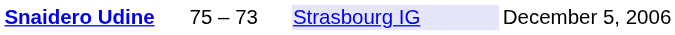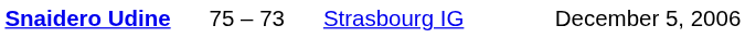Snaidero Udine | column 3: lavender background -> no background
